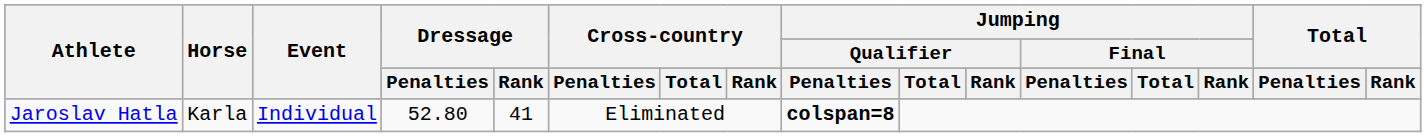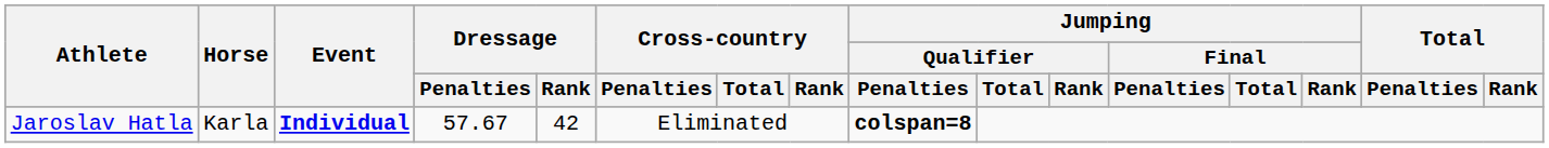Jaroslav Hatla | Event: normal -> bold
Jaroslav Hatla | Dressage / Penalties: 52.80 -> 57.67
Jaroslav Hatla | Dressage / Rank: 41 -> 42
